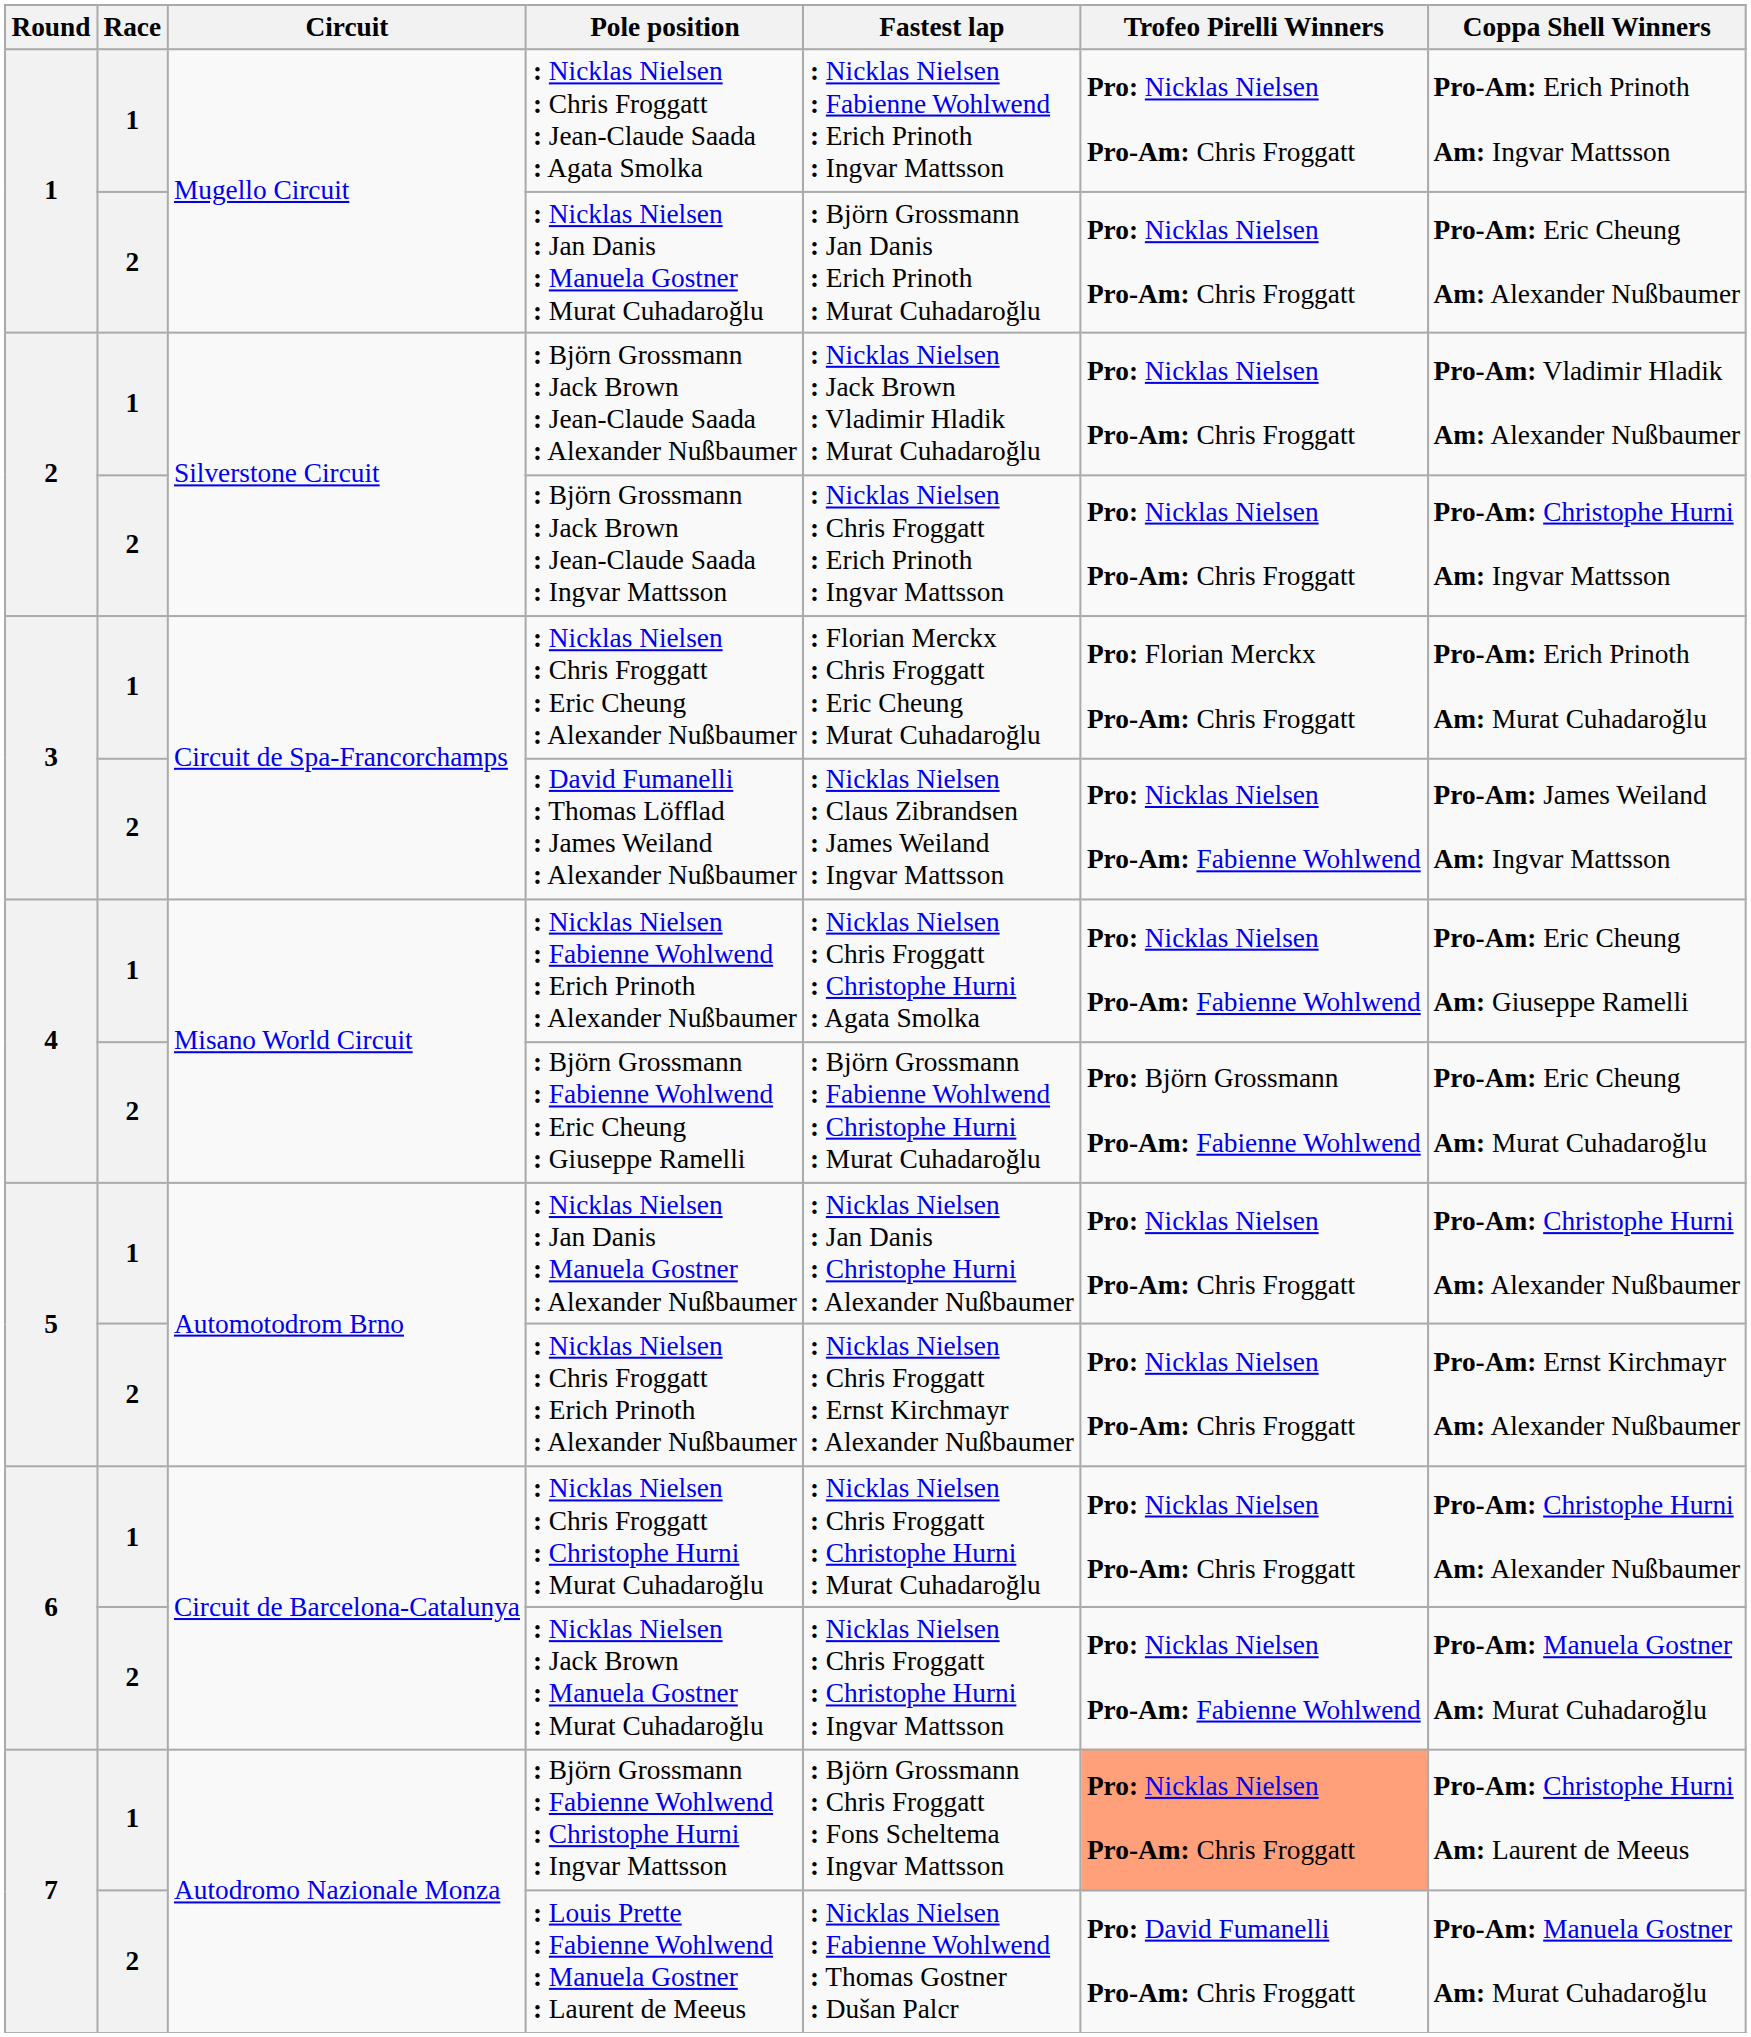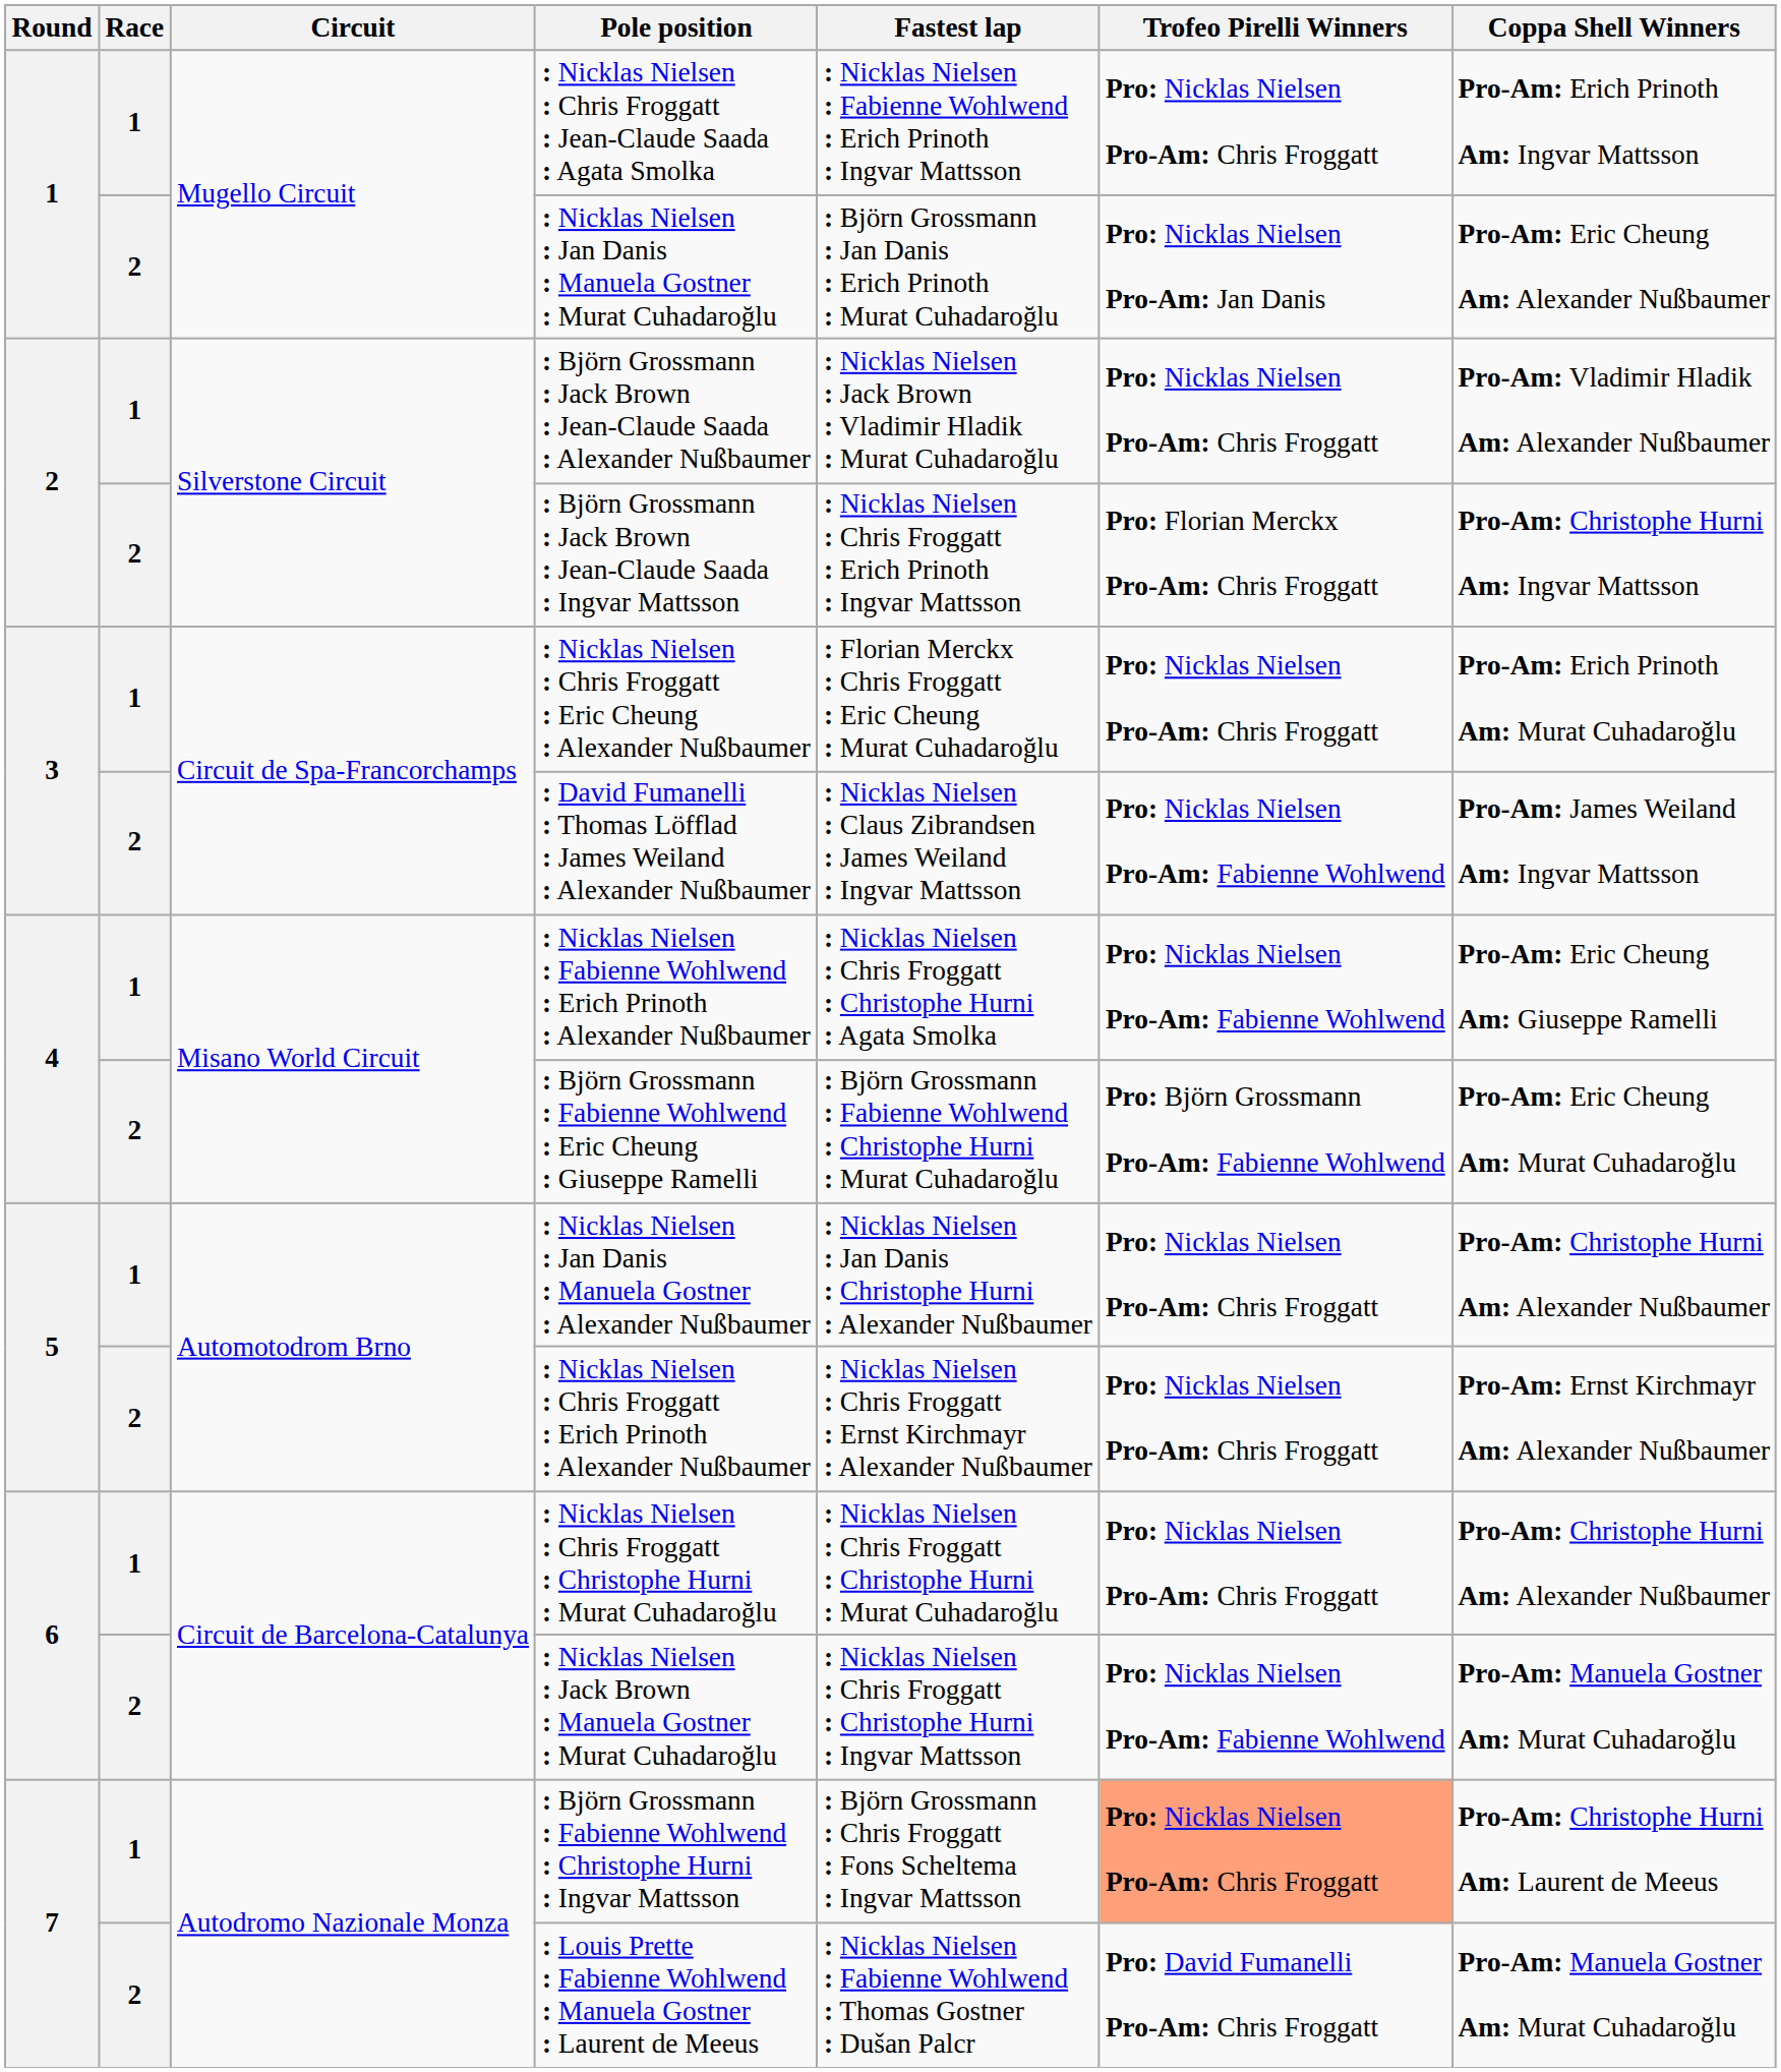row 3 | Trofeo Pirelli Winners: Pro: Nicklas Nielsen Pro-Am: Chris Froggatt -> Pro: Nicklas Nielsen Pro-Am: Jan Danis
row 5 | Trofeo Pirelli Winners: Pro: Nicklas Nielsen Pro-Am: Chris Froggatt -> Pro: Florian Merckx Pro-Am: Chris Froggatt
row 6 | Trofeo Pirelli Winners: Pro: Florian Merckx Pro-Am: Chris Froggatt -> Pro: Nicklas Nielsen Pro-Am: Chris Froggatt
